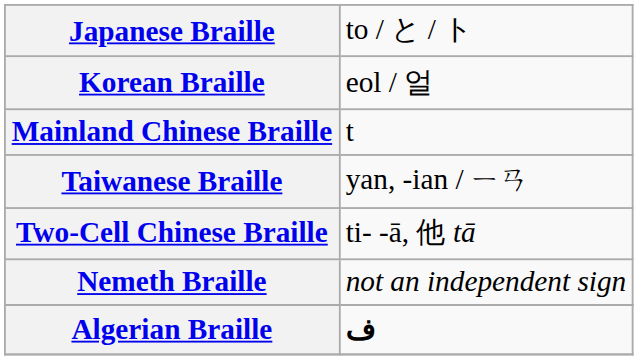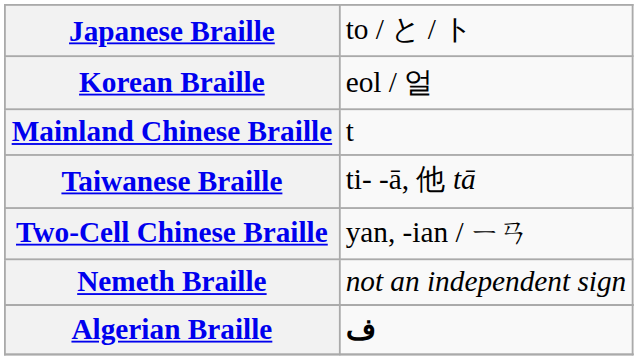Taiwanese Braille | column 2: yan, -ian / ㄧㄢ -> ti- -ā, 他 tā
Two-Cell Chinese Braille | column 2: ti- -ā, 他 tā -> yan, -ian / ㄧㄢ
